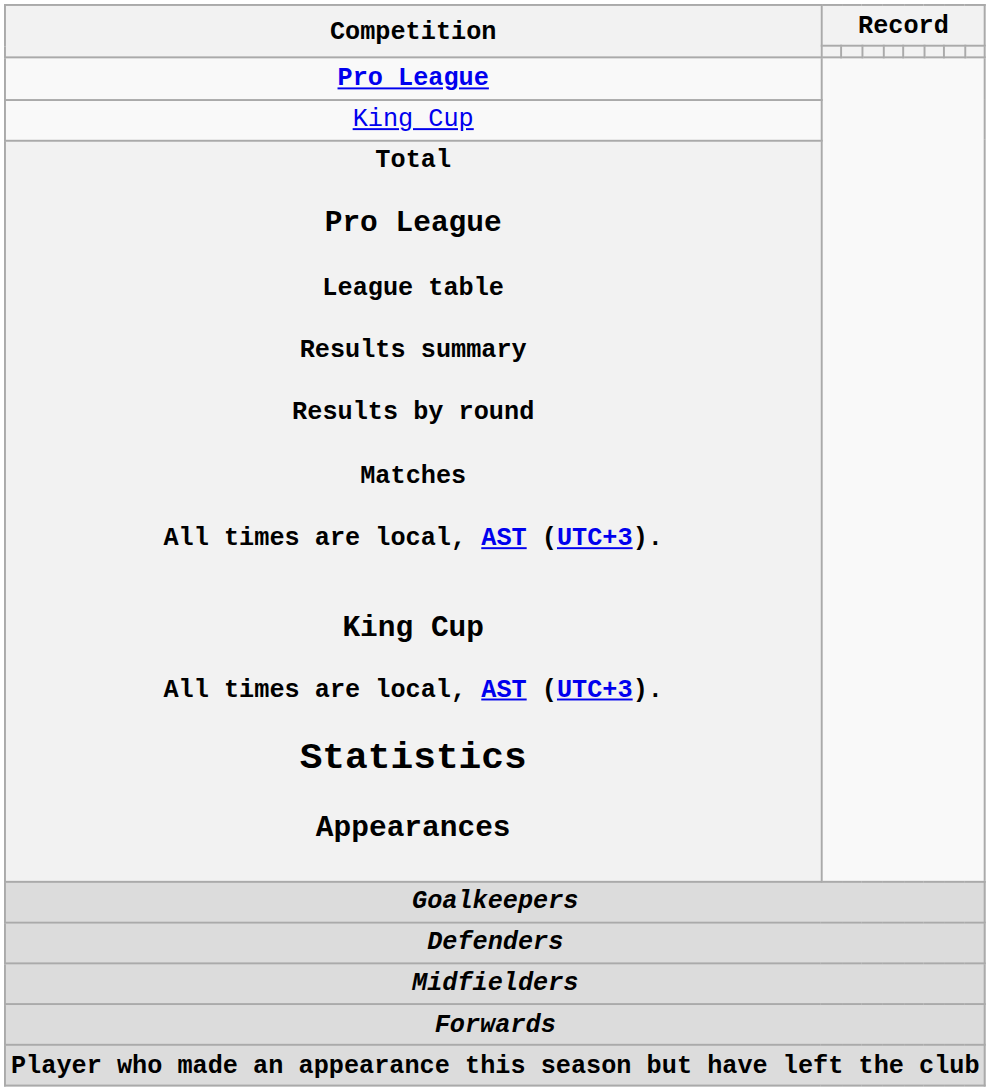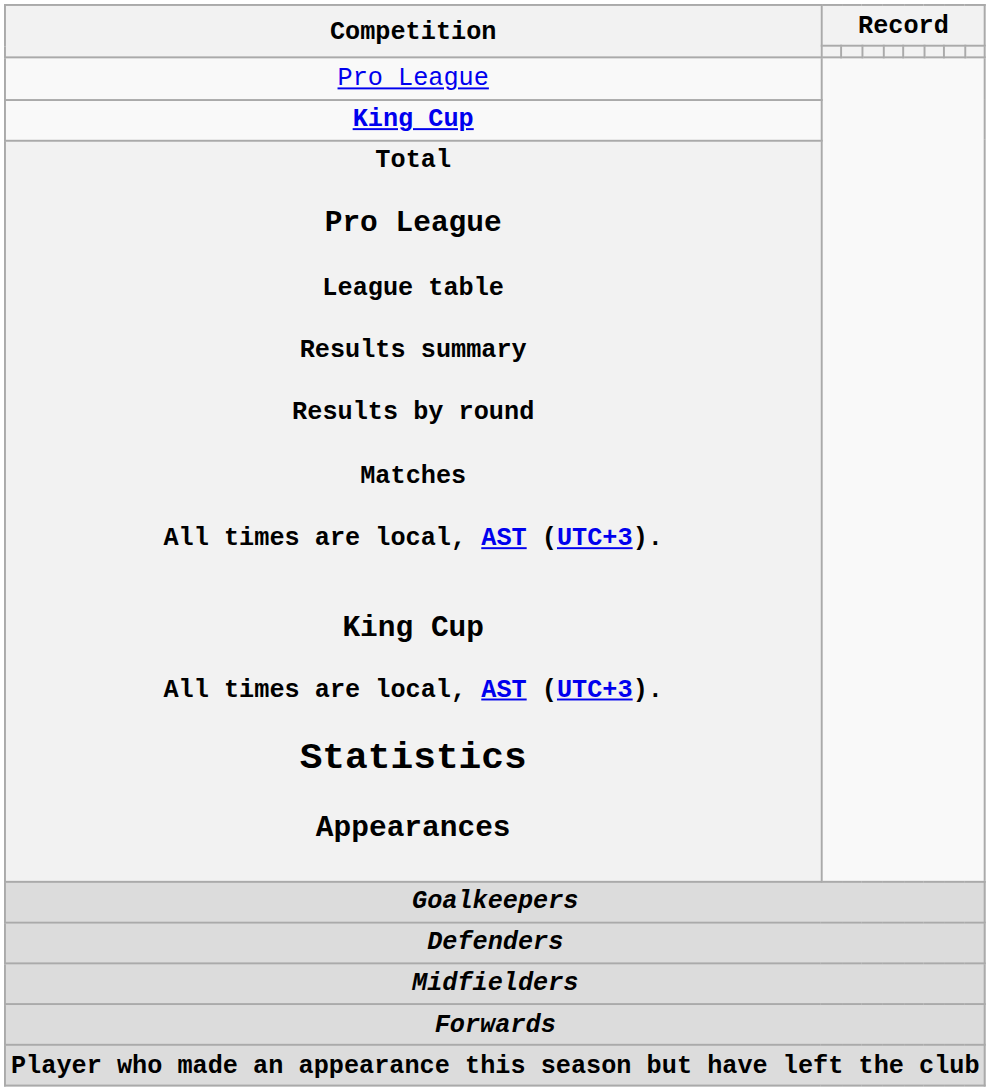Pro League | Competition: bold -> normal
King Cup | Competition: normal -> bold
